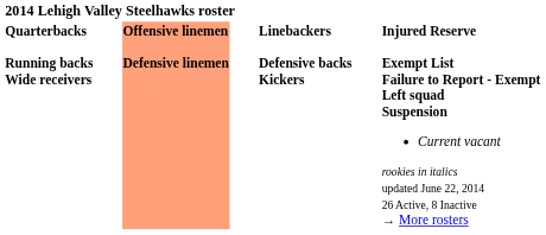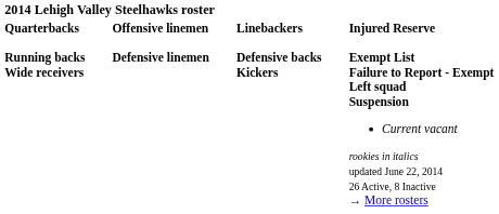Quarterbacks Running backs Wide receivers | column 2: lightsalmon background -> no background
